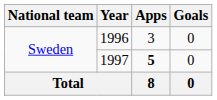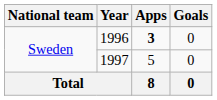1996 | Apps: normal -> bold
1997 | Apps: bold -> normal
